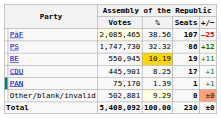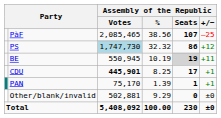PàF | Assembly of the Republic / Votes: lightyellow background -> no background
PàF | Assembly of the Republic / +/−: bold -> normal
PS | Assembly of the Republic / Votes: no background -> lightblue background
PS | Assembly of the Republic / +/−: bold -> normal
BE | Assembly of the Republic / %: gold background -> no background
BE | Assembly of the Republic / Seats: no background -> lightgrey background
CDU | Assembly of the Republic / Votes: normal -> bold
Other/blank/invalid | Assembly of the Republic / %: lightyellow background -> no background
Other/blank/invalid | Assembly of the Republic / +/−: lightsalmon background -> no background
